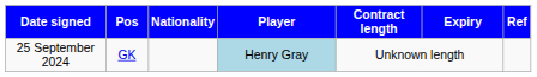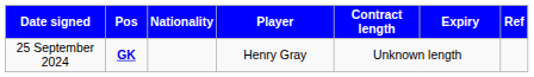25 September 2024 | Pos: normal -> bold
25 September 2024 | Player: lightblue background -> no background
